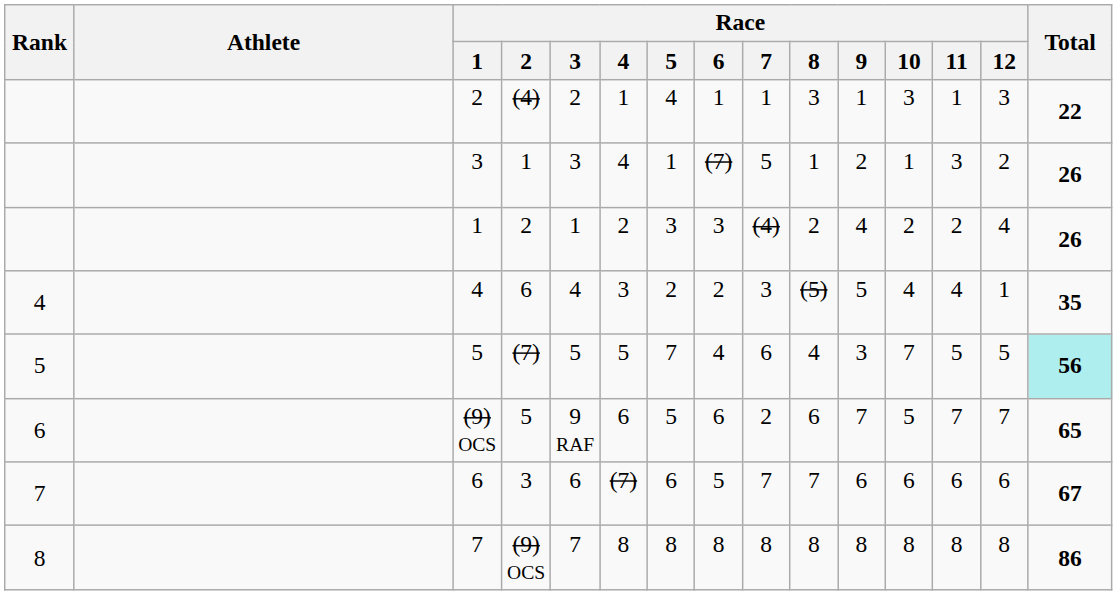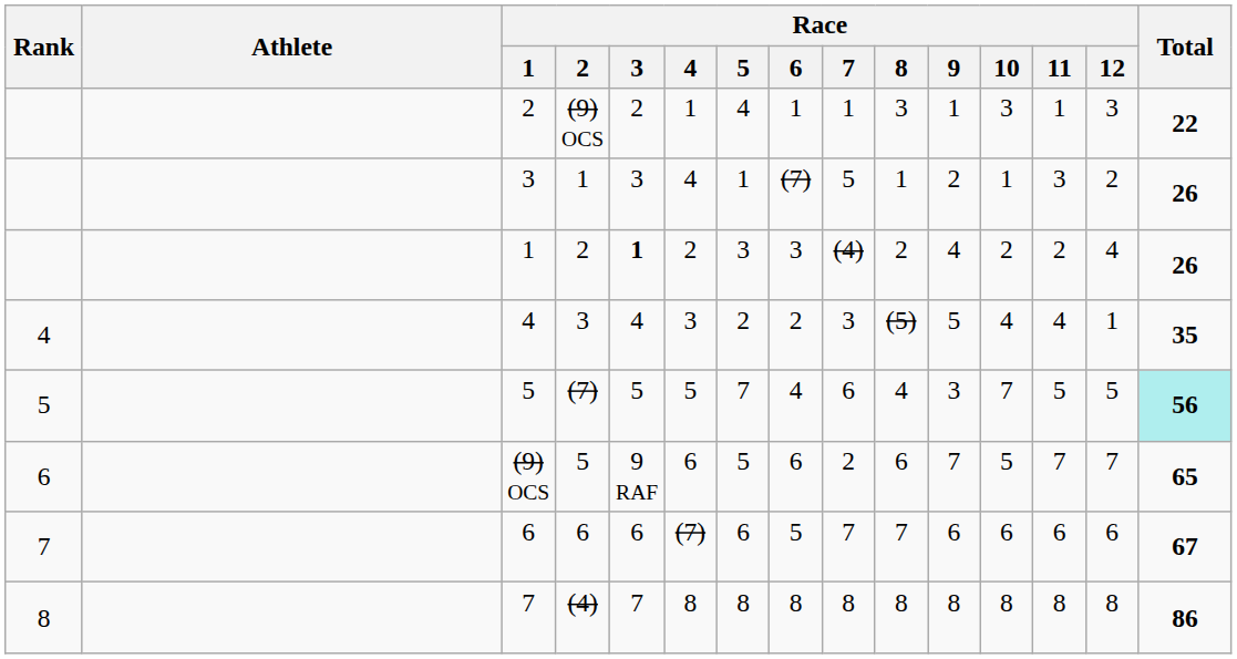row 3 | Race / 2: (4) -> (9) OCS
row 5 | Race / 3: normal -> bold
row 6 | Race / 2: 6 -> 3
row 9 | Race / 2: 3 -> 6
row 10 | Race / 2: (9) OCS -> (4)
